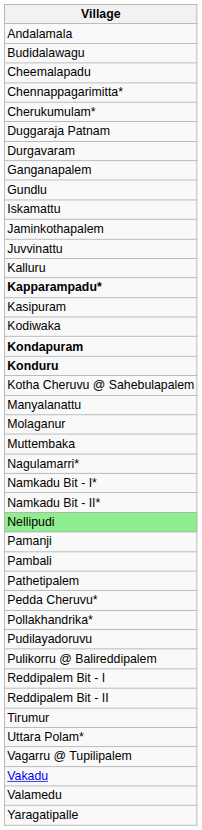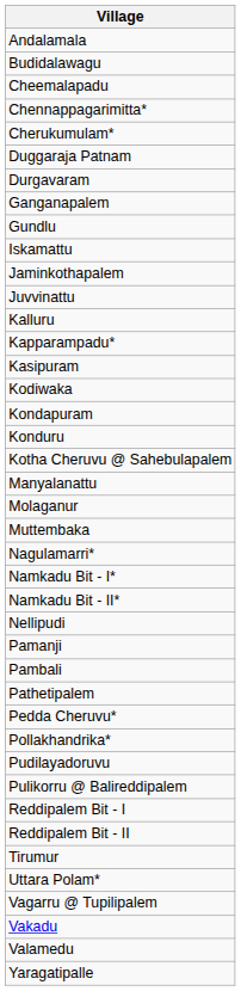row 15 | column 1: bold -> normal
row 18 | column 1: bold -> normal
row 19 | column 1: bold -> normal
row 27 | column 1: lightgreen background -> no background
